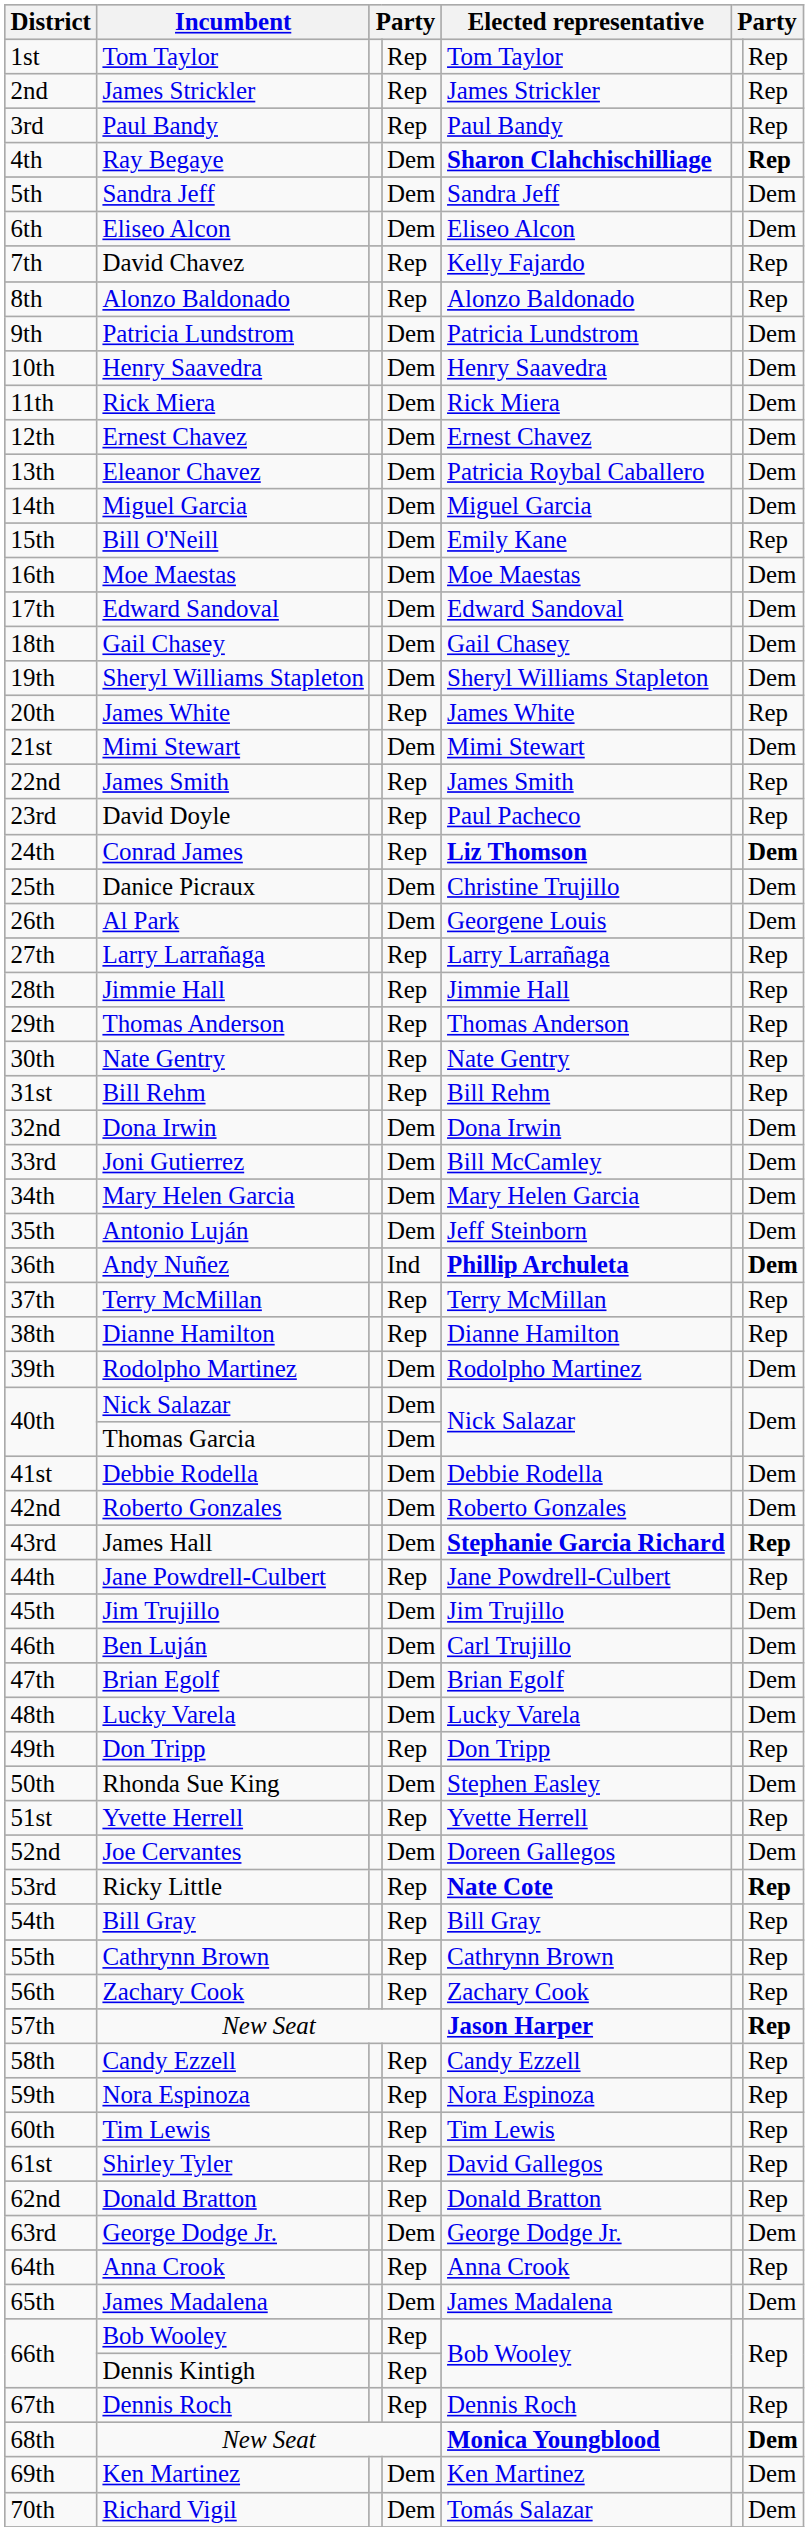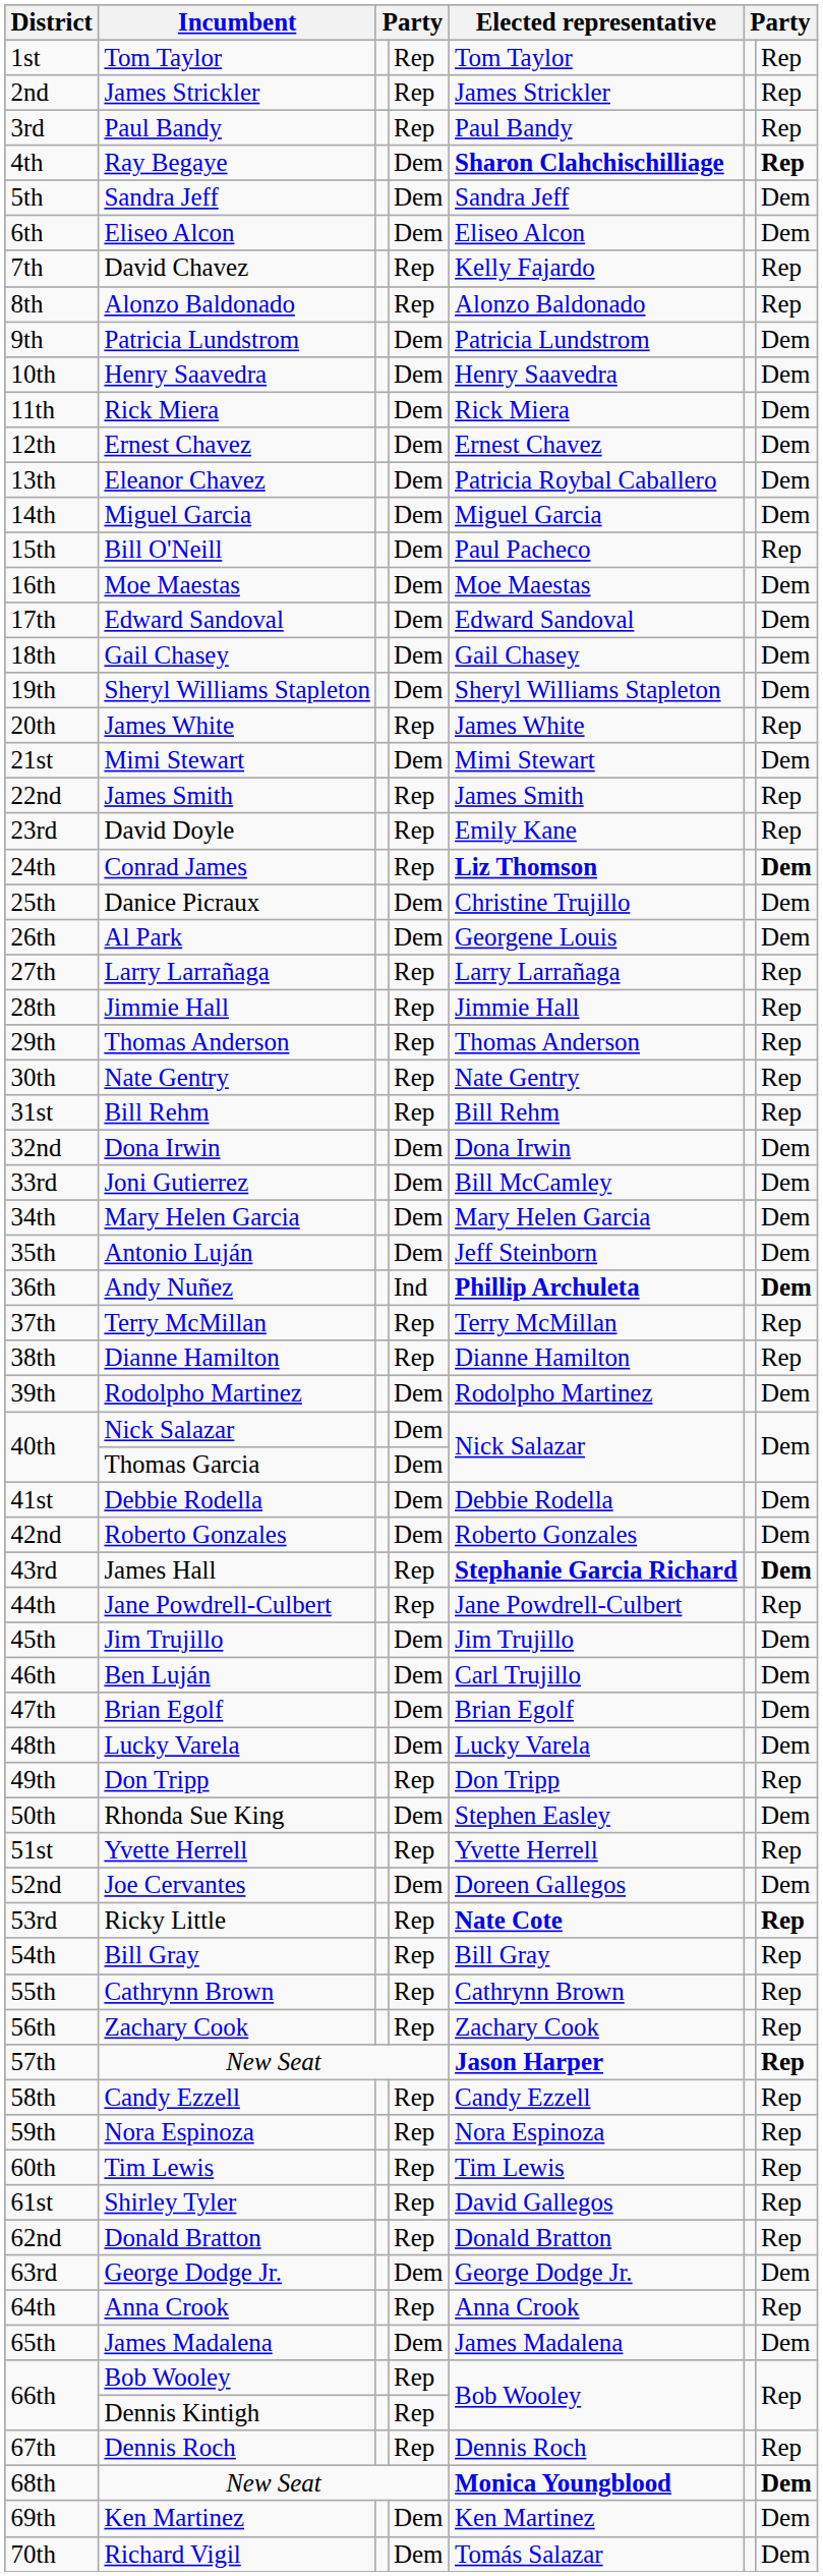Bill O'Neill | Elected representative: Emily Kane -> Paul Pacheco
David Doyle | Elected representative: Paul Pacheco -> Emily Kane
James Hall | column 4: Dem -> Rep
James Hall | column 7: Rep -> Dem
